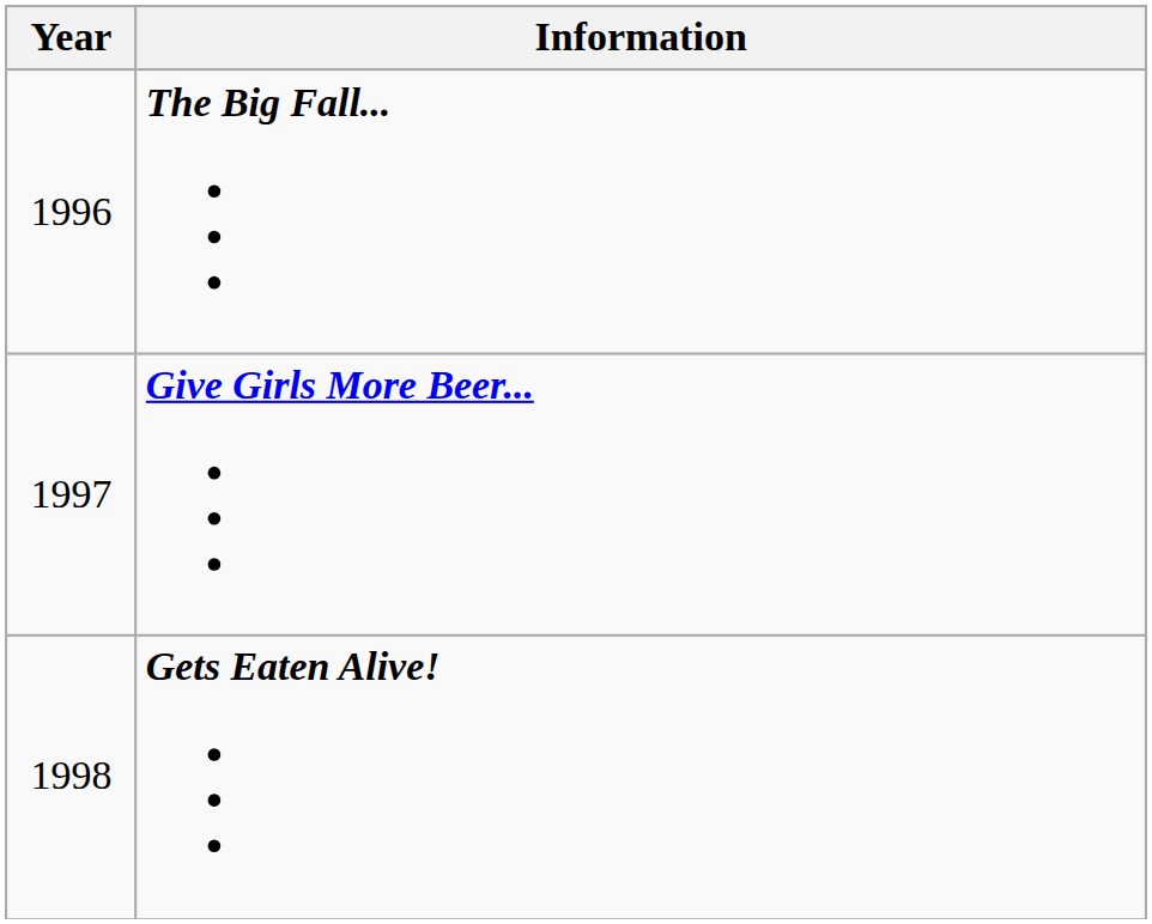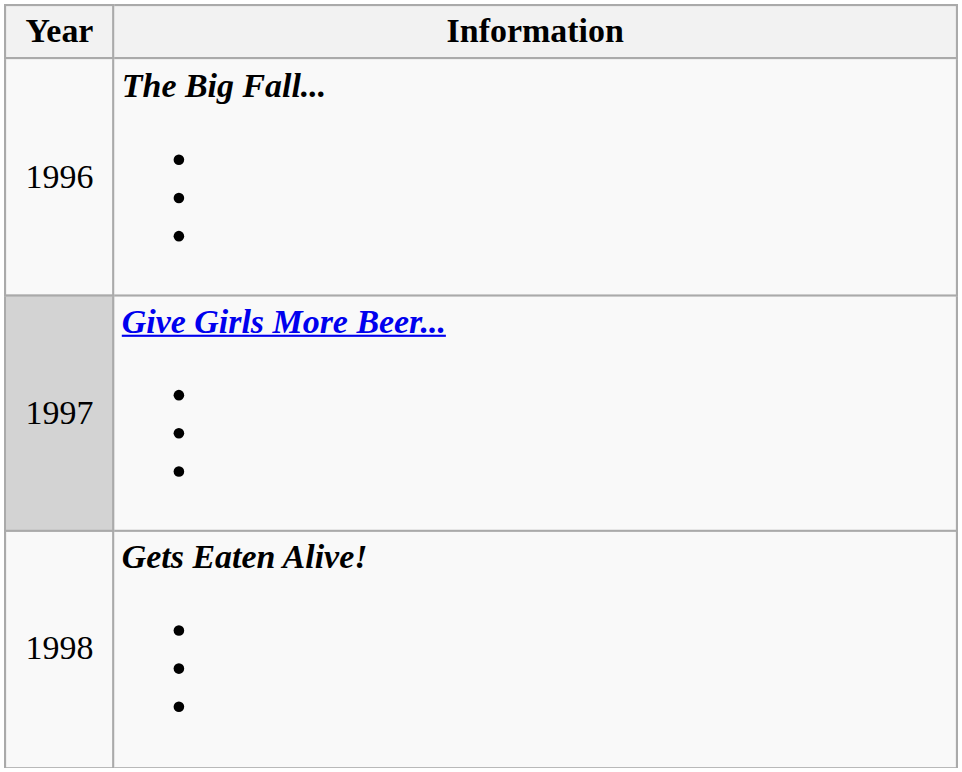Give Girls More Beer... | Year: no background -> lightgrey background
